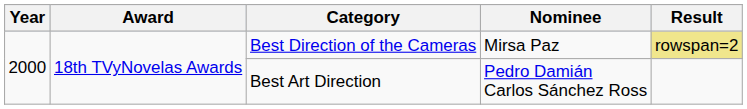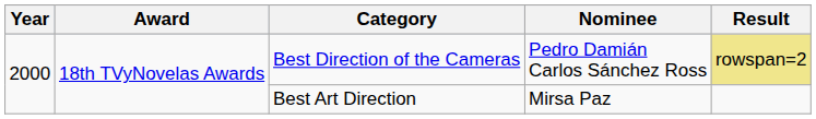Best Direction of the Cameras | Nominee: Mirsa Paz -> Pedro Damián Carlos Sánchez Ross
Best Art Direction | Nominee: Pedro Damián Carlos Sánchez Ross -> Mirsa Paz
